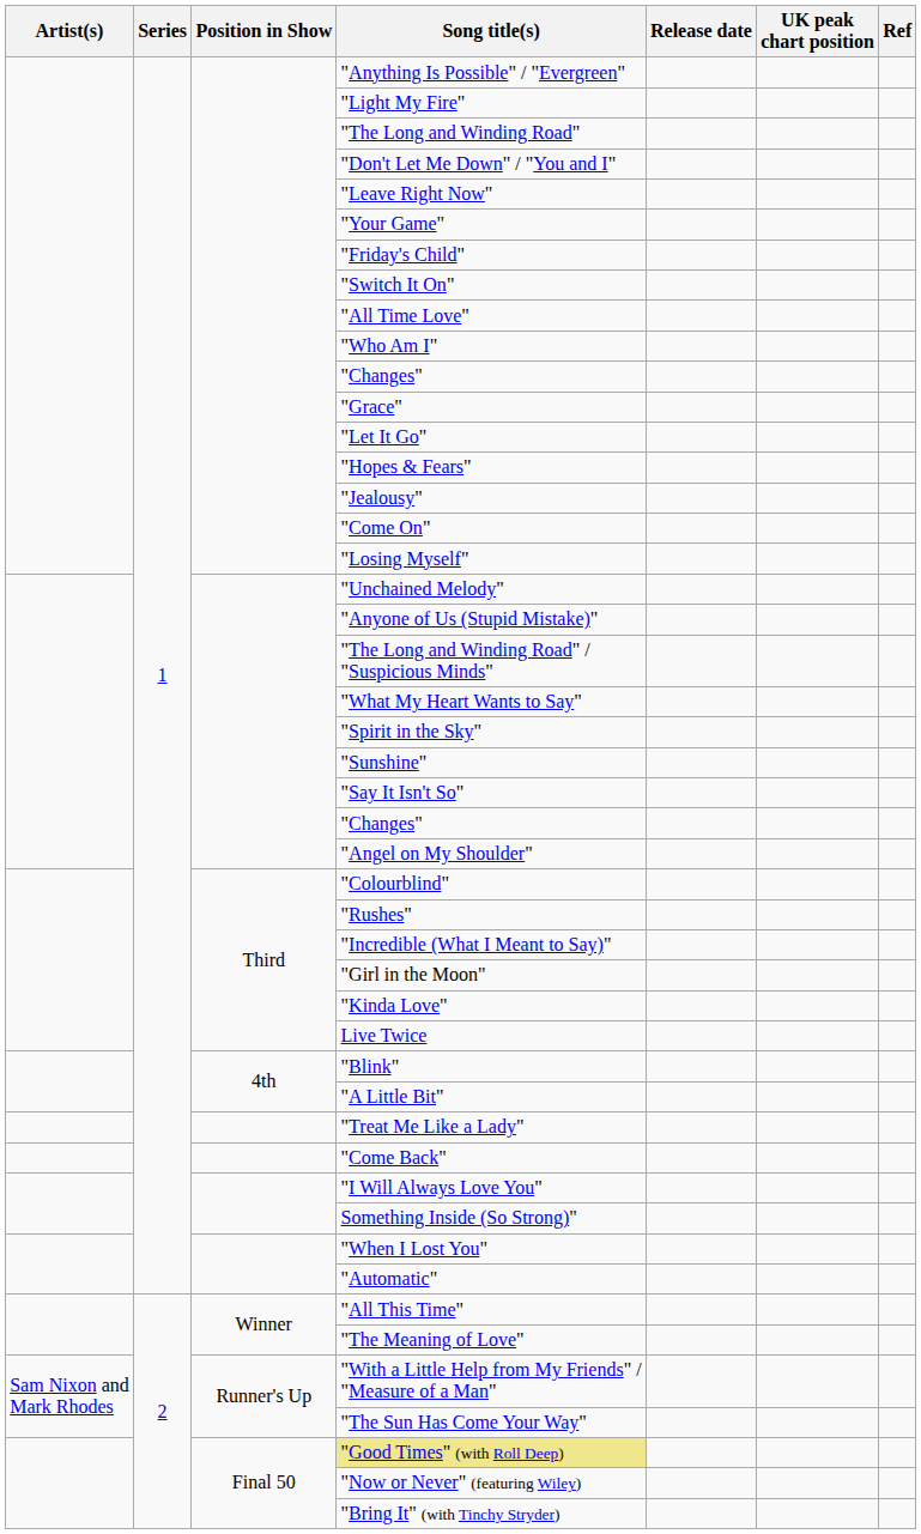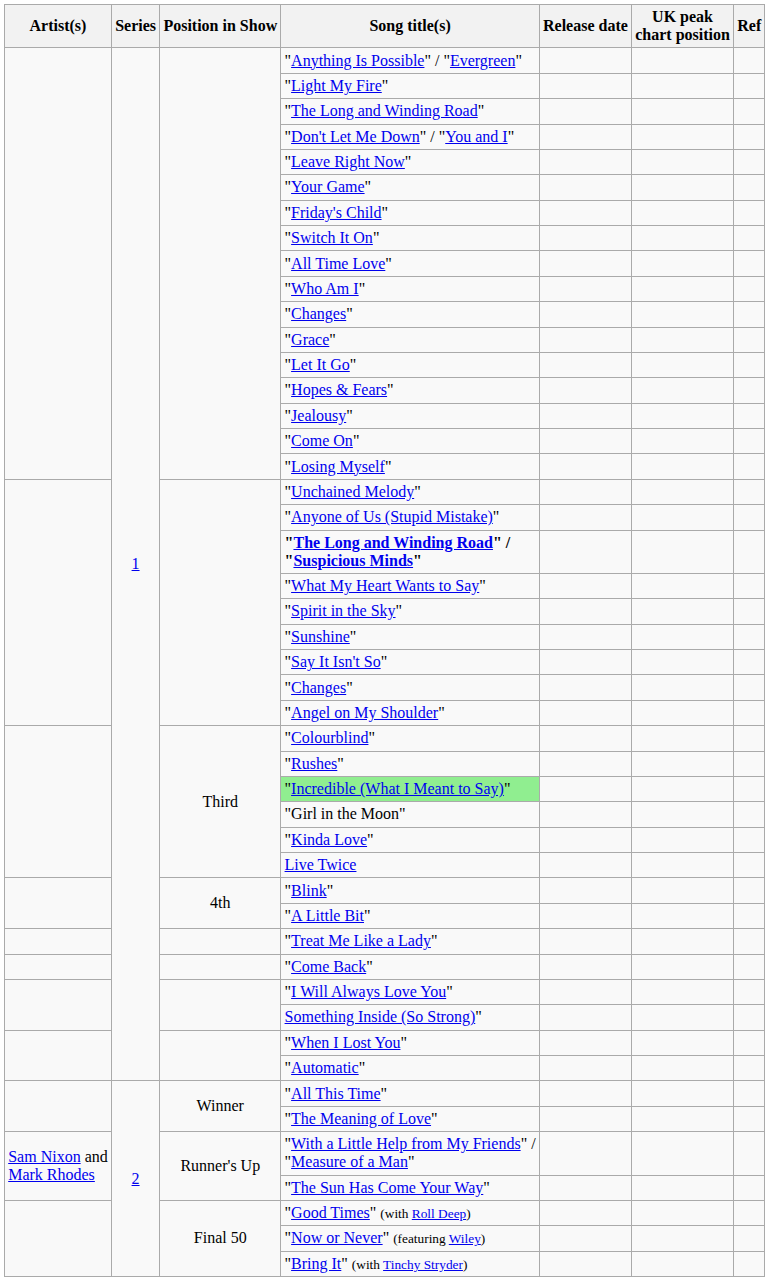"The Long and Winding Road" / "Suspicious Minds" | Song title(s): normal -> bold
"Incredible (What I Meant to Say)" | Song title(s): no background -> lightgreen background
"Good Times" (with Roll Deep) | Song title(s): khaki background -> no background
